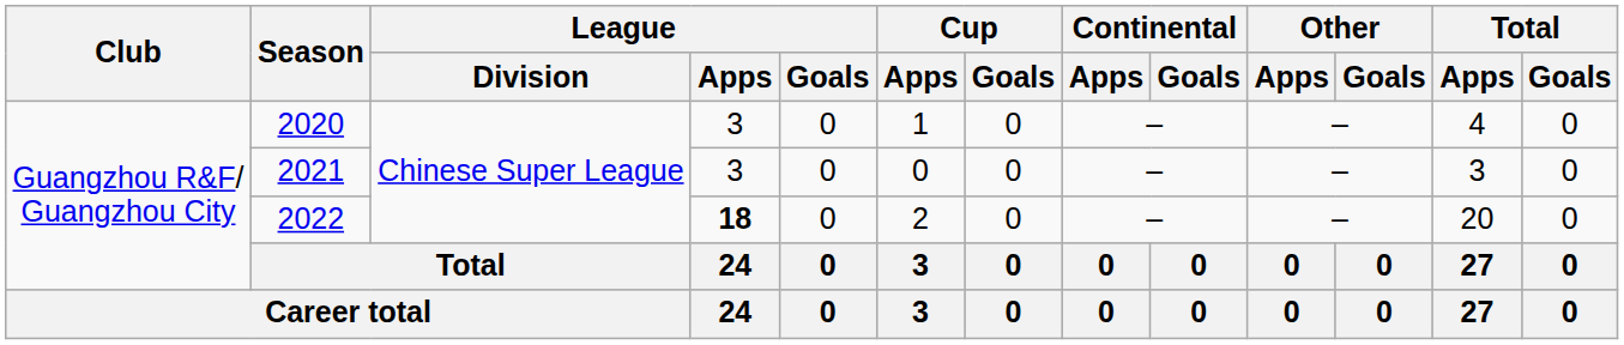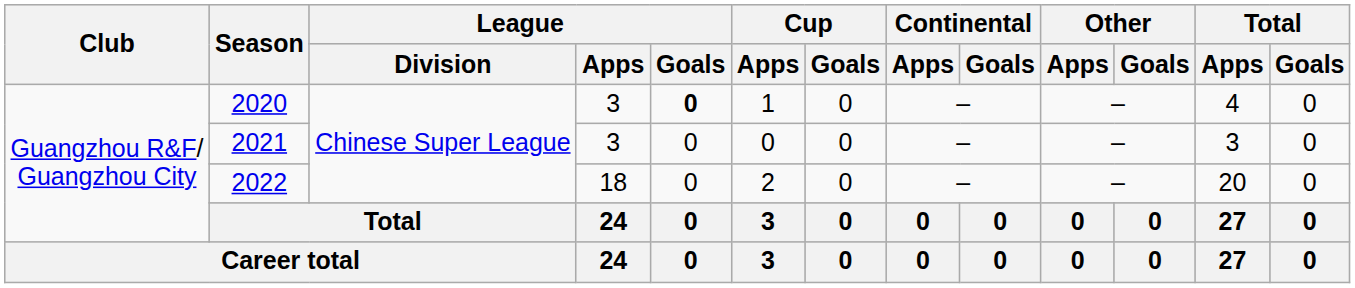2020 | League / Goals: normal -> bold
2022 | League / Apps: bold -> normal
